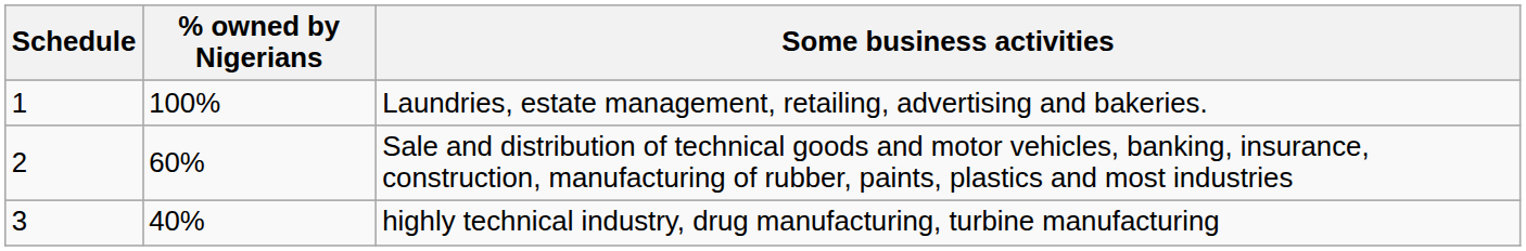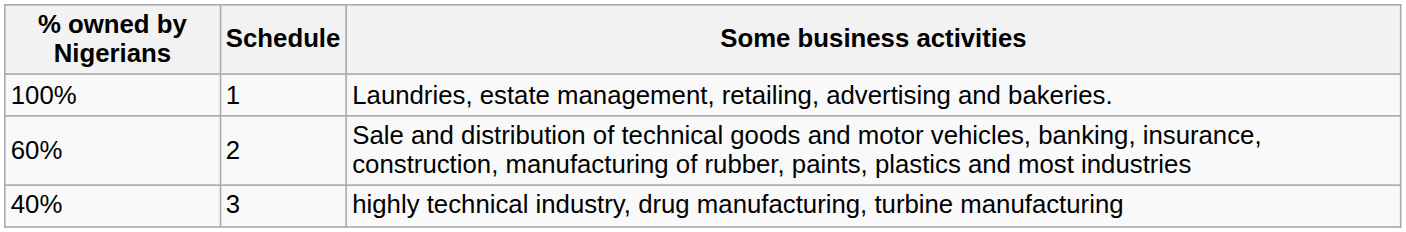columns swapped: Schedule <-> % owned by Nigerians
